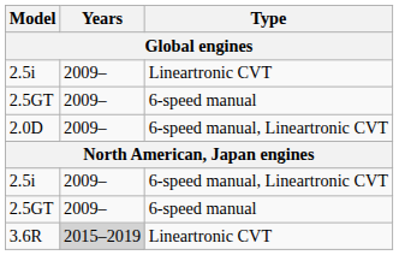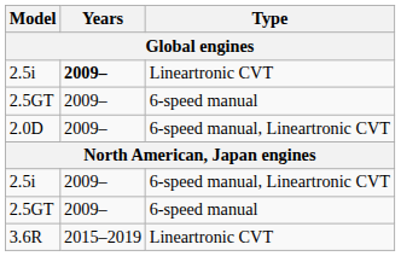2.5i / Lineartronic CVT | Years: normal -> bold
3.6R | Years: lightgrey background -> no background
